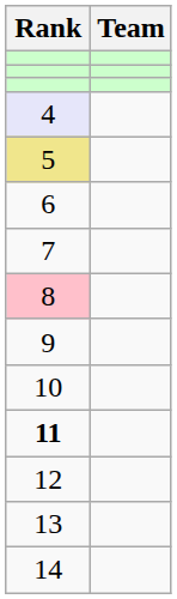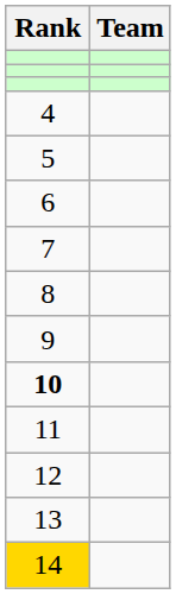row 5 | Rank: lavender background -> no background
row 6 | Rank: khaki background -> no background
row 9 | Rank: pink background -> no background
row 11 | Rank: normal -> bold
row 12 | Rank: bold -> normal
row 15 | Rank: no background -> gold background
